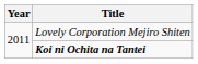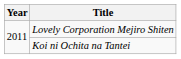Koi ni Ochita na Tantei | Title: bold -> normal
